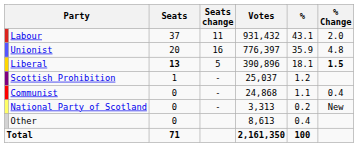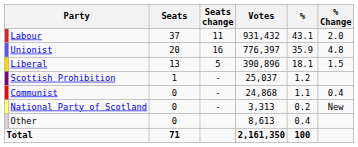Liberal | Seats: bold -> normal
Liberal | % Change: bold -> normal
